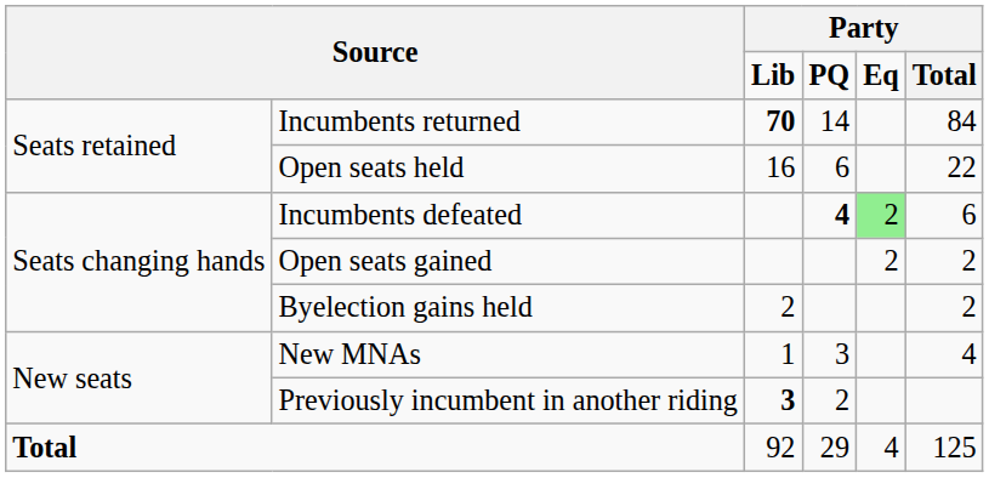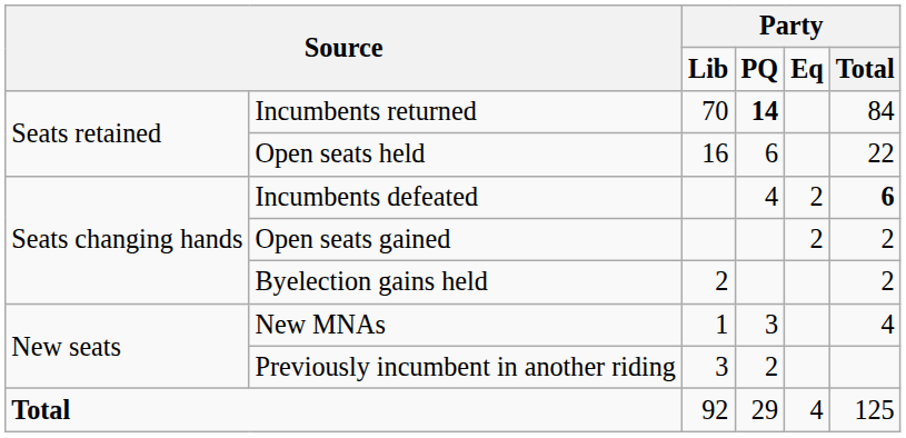Incumbents returned | column 3: bold -> normal
Incumbents returned | column 4: normal -> bold
Incumbents defeated | column 4: bold -> normal
Incumbents defeated | column 5: lightgreen background -> no background
Incumbents defeated | column 6: normal -> bold
Previously incumbent in another riding | column 3: bold -> normal
